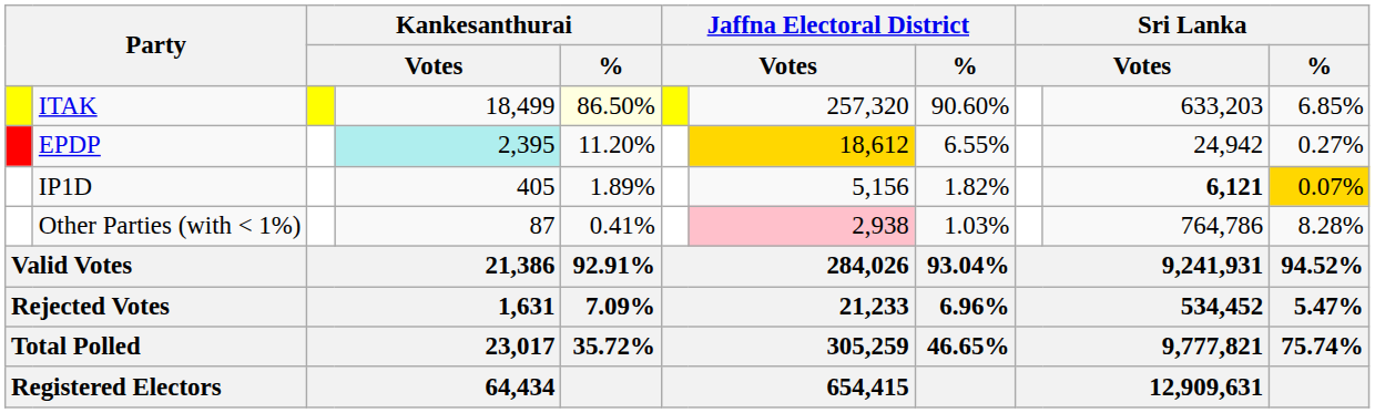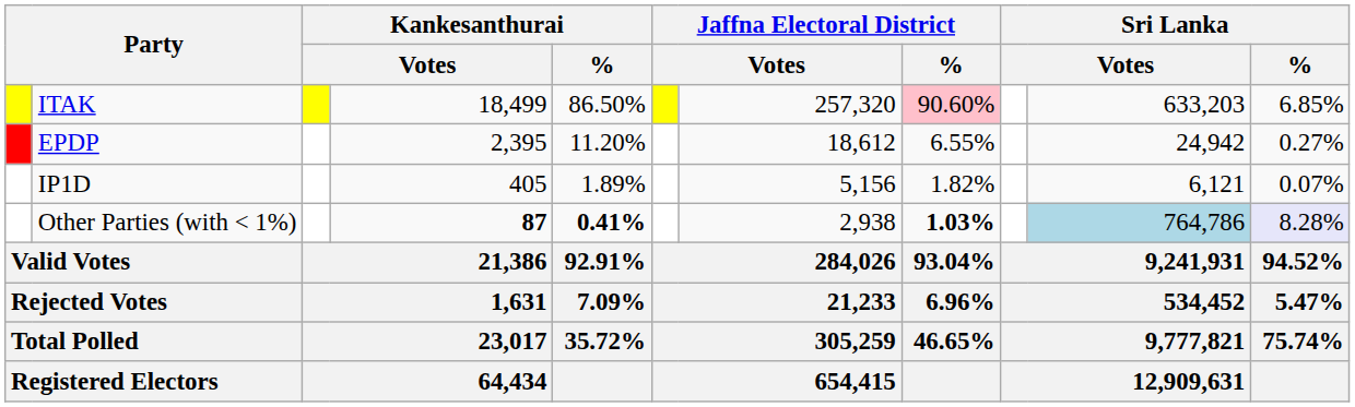ITAK | Kankesanthurai / %: lightyellow background -> no background
ITAK | Jaffna Electoral District / %: no background -> pink background
EPDP | column 4: paleturquoise background -> no background
EPDP | column 7: gold background -> no background
IP1D | column 10: bold -> normal
IP1D | Sri Lanka / %: gold background -> no background
Other Parties (with < 1%) | column 4: normal -> bold
Other Parties (with < 1%) | Kankesanthurai / %: normal -> bold
Other Parties (with < 1%) | column 7: pink background -> no background
Other Parties (with < 1%) | Jaffna Electoral District / %: normal -> bold
Other Parties (with < 1%) | column 10: no background -> lightblue background
Other Parties (with < 1%) | Sri Lanka / %: no background -> lavender background
